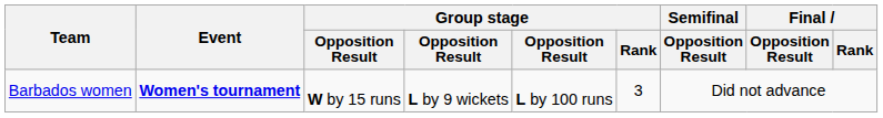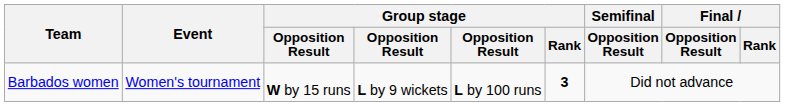Barbados women | Event: bold -> normal
Barbados women | Group stage / Rank: normal -> bold
